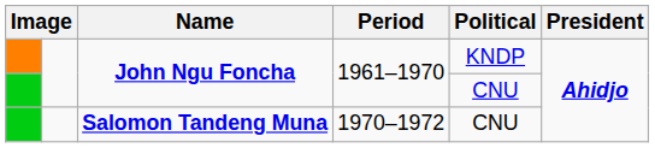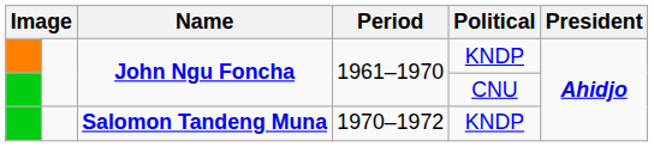Salomon Tandeng Muna | Political: CNU -> KNDP
